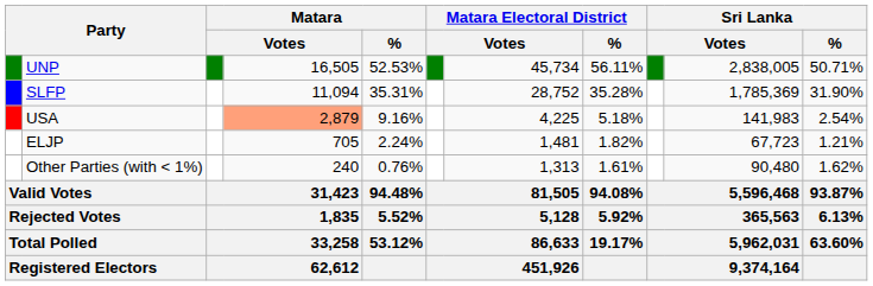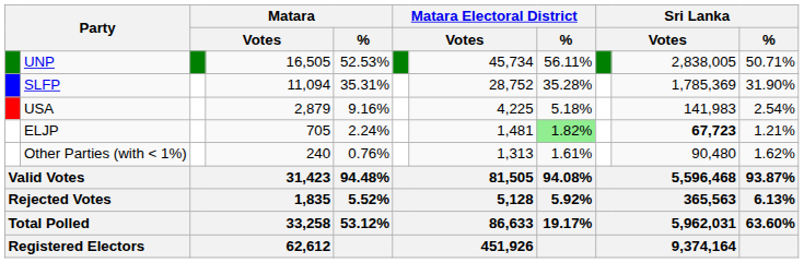USA | column 4: lightsalmon background -> no background
ELJP | Matara Electoral District / %: no background -> lightgreen background
ELJP | column 10: normal -> bold
